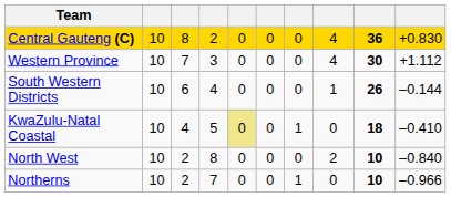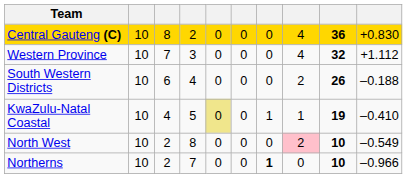Western Province | column 9: 30 -> 32
South Western Districts | column 8: 1 -> 2
South Western Districts | column 10: –0.144 -> –0.188
KwaZulu-Natal Coastal | column 8: 0 -> 1
KwaZulu-Natal Coastal | column 9: 18 -> 19
North West | column 8: no background -> pink background
North West | column 10: –0.840 -> –0.549
Northerns | column 7: normal -> bold
